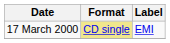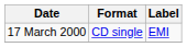17 March 2000 | Format: khaki background -> no background
